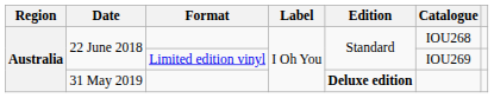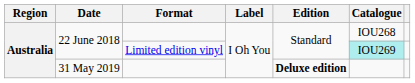22 June 2018 / Limited edition vinyl | Catalogue: no background -> paleturquoise background
